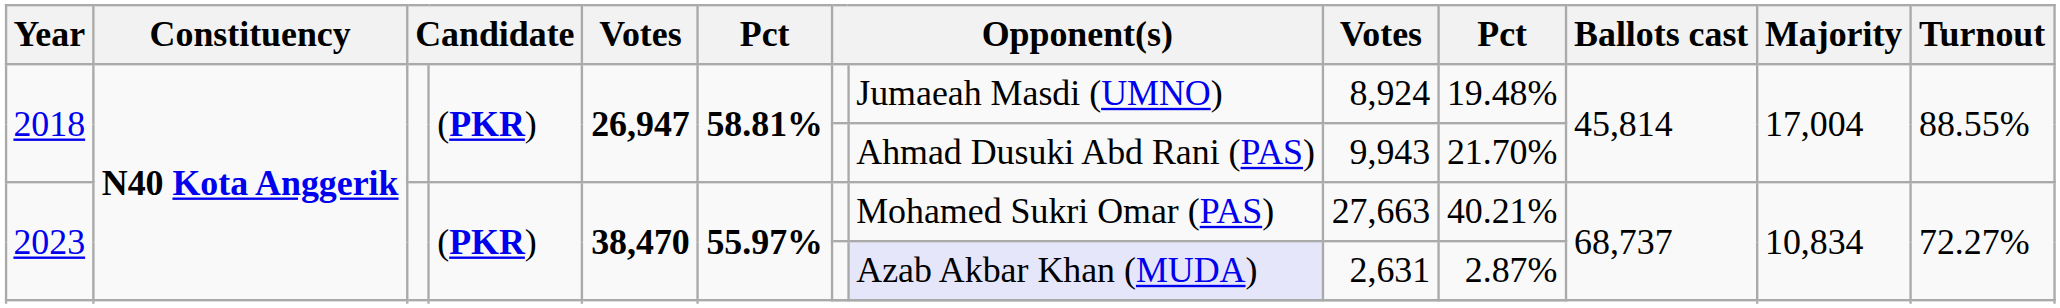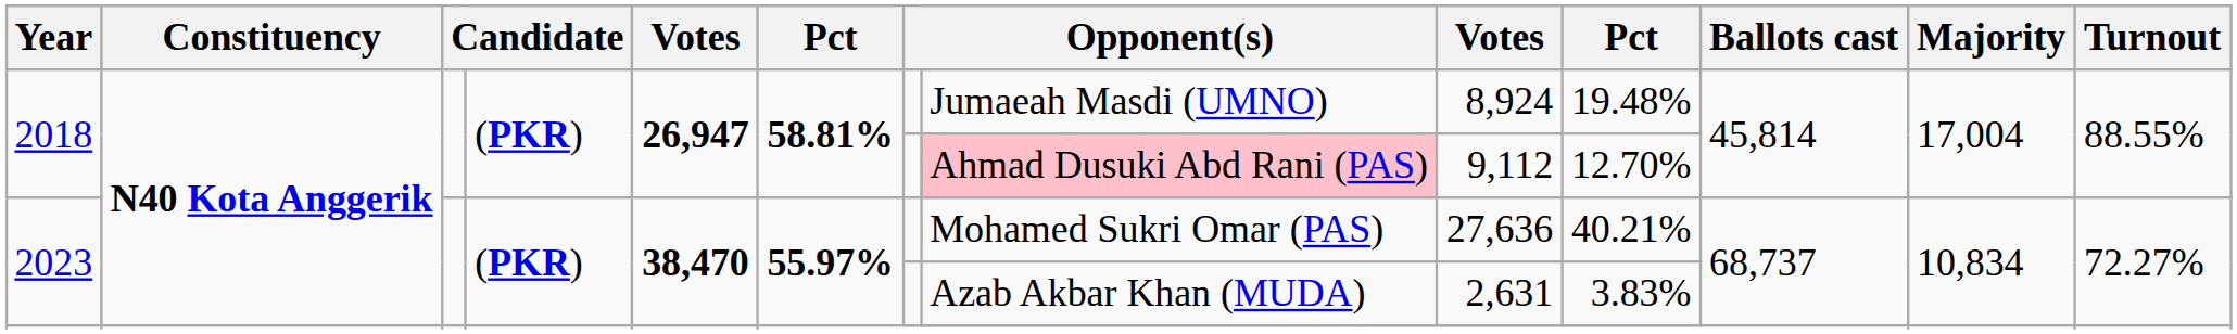row 3 | column 8: no background -> pink background
row 3 | column 9: 9,943 -> 9,112
row 3 | column 10: 21.70% -> 12.70%
row 4 | column 9: 27,663 -> 27,636
row 5 | column 8: lavender background -> no background
row 5 | column 10: 2.87% -> 3.83%
